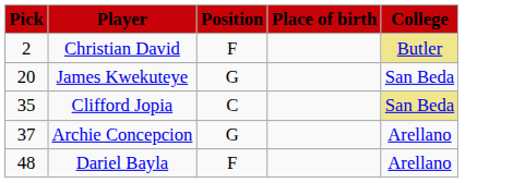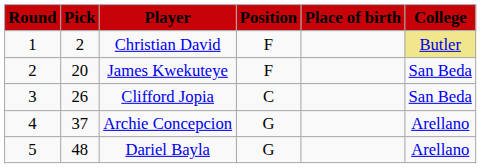+ column: Round | 1 | 2 | 3 | 4 | 5
James Kwekuteye | Position: G -> F
Clifford Jopia | Pick: 35 -> 26
Clifford Jopia | College: khaki background -> no background
Dariel Bayla | Position: F -> G
